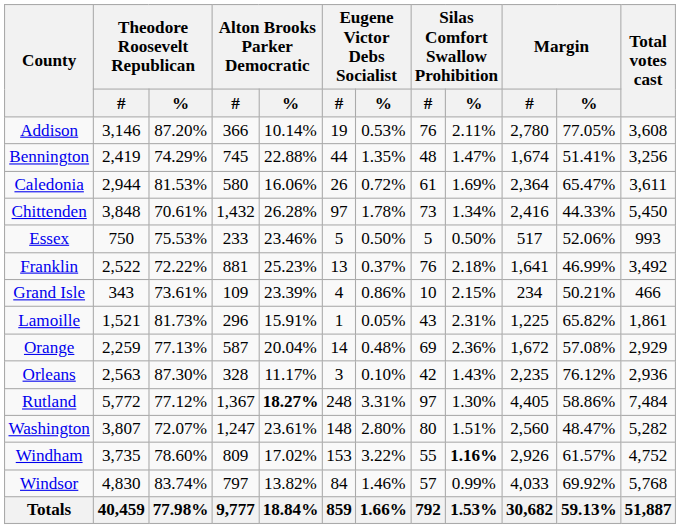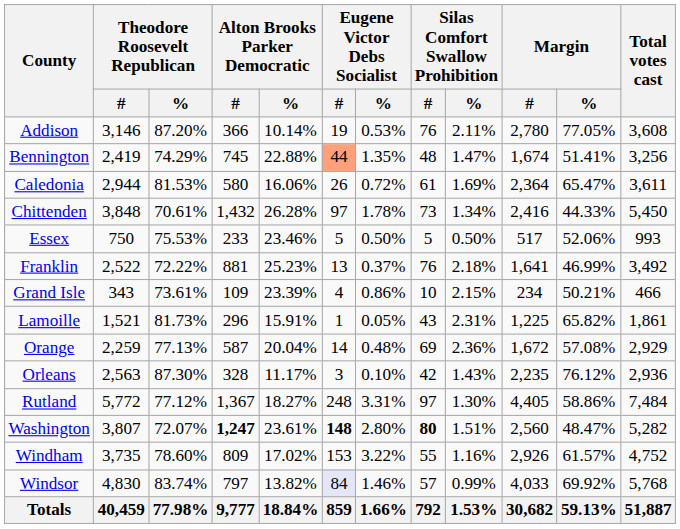Bennington | Eugene Victor Debs Socialist / #: no background -> lightsalmon background
Rutland | Alton Brooks Parker Democratic / %: bold -> normal
Washington | Alton Brooks Parker Democratic / #: normal -> bold
Washington | Eugene Victor Debs Socialist / #: normal -> bold
Washington | Silas Comfort Swallow Prohibition / #: normal -> bold
Windham | Silas Comfort Swallow Prohibition / %: bold -> normal
Windsor | Eugene Victor Debs Socialist / #: no background -> lavender background
